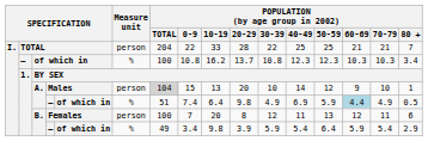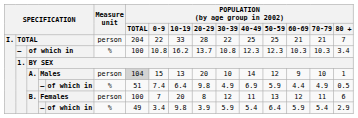A. / — | POPULATION (by age group in 2002) / 60-69: lightblue background -> no background
